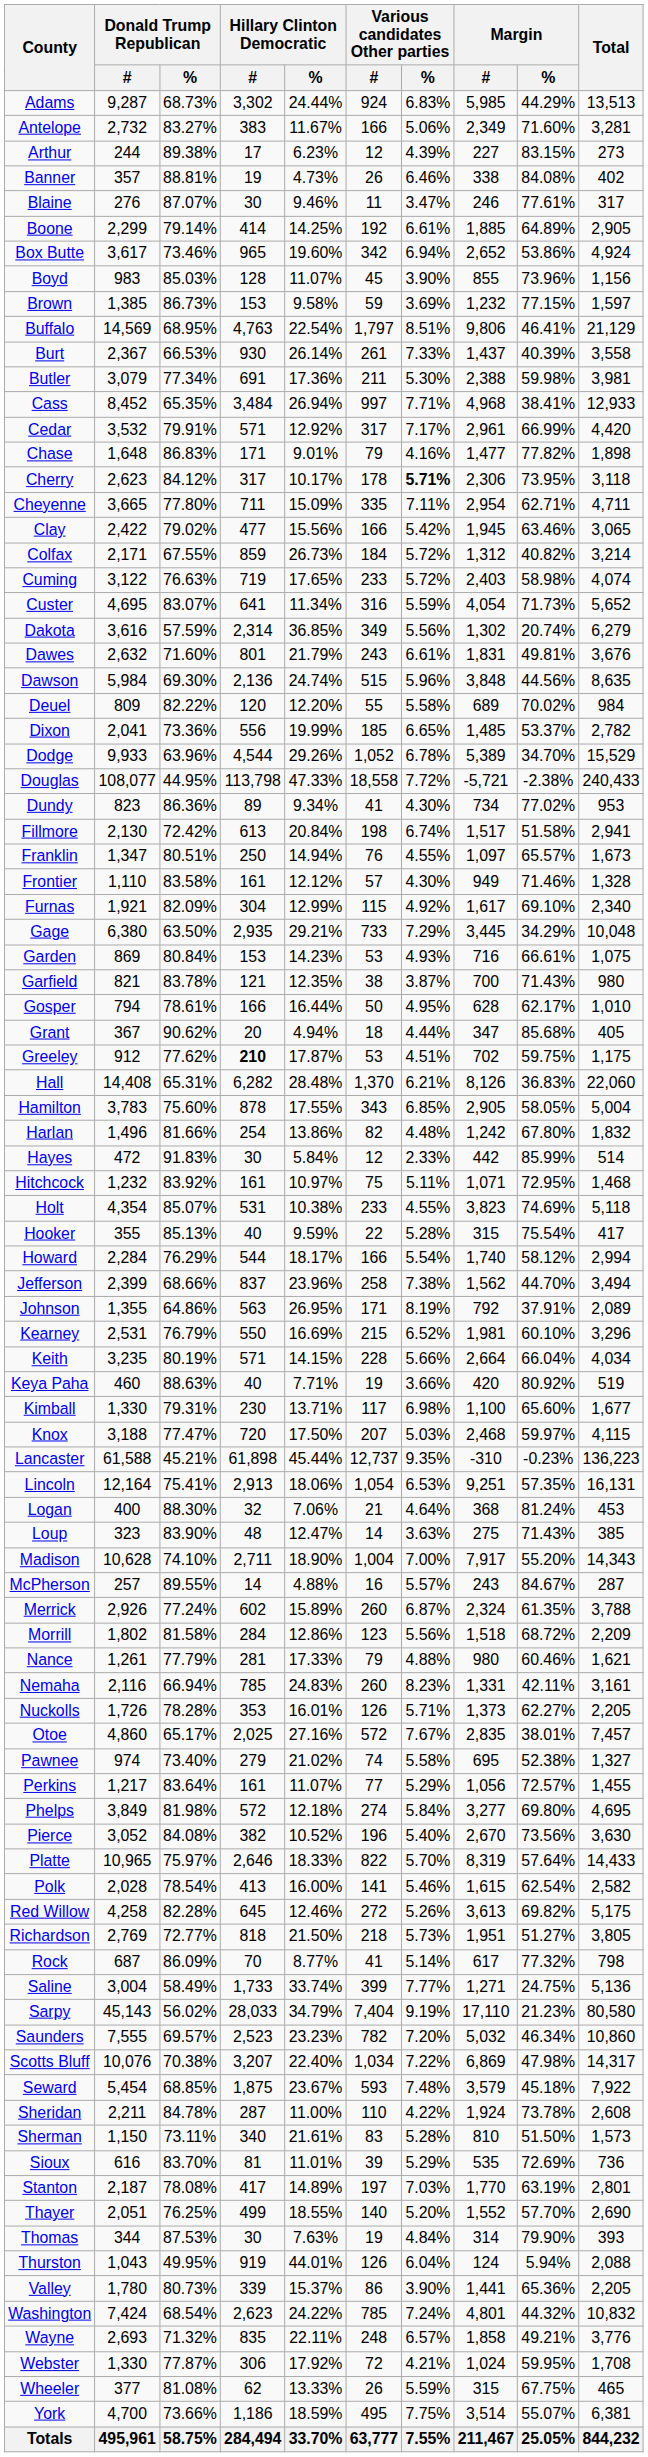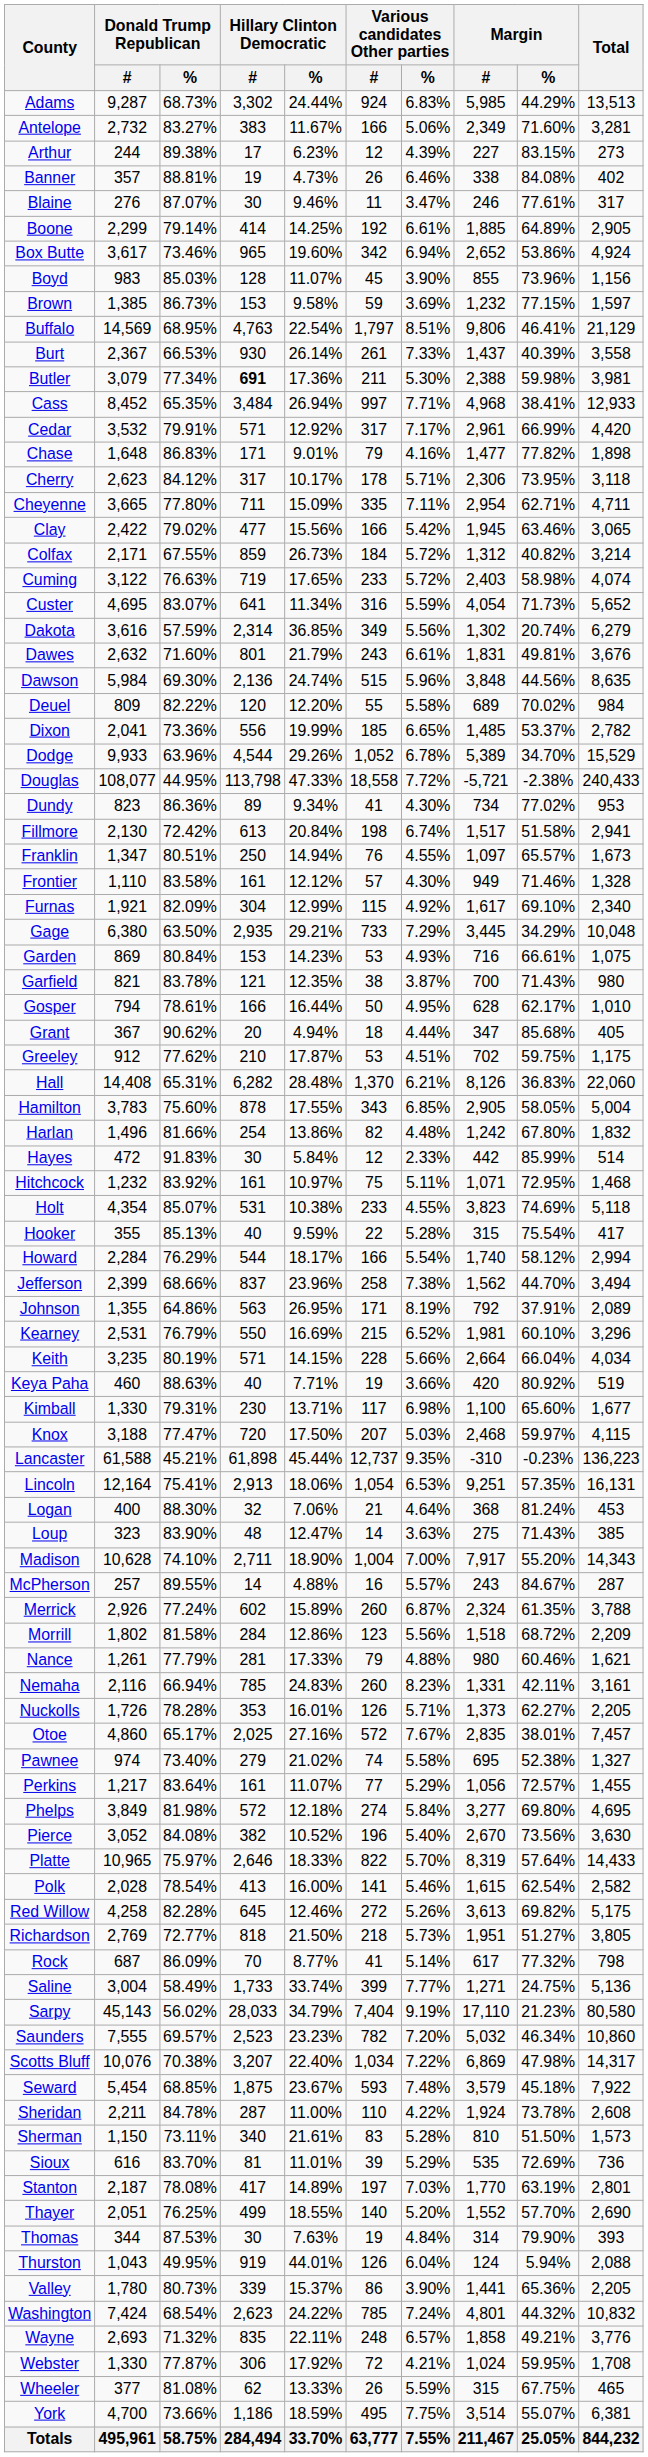Butler | Hillary Clinton Democratic / #: normal -> bold
Cherry | Various candidates Other parties / %: bold -> normal
Greeley | Hillary Clinton Democratic / #: bold -> normal
